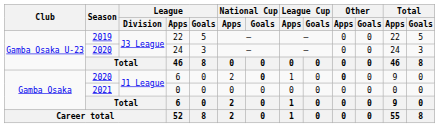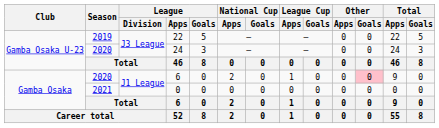2020 / 6 | National Cup / Goals: bold -> normal
2020 / 6 | Other / Apps: bold -> normal
2020 / 6 | Other / Goals: no background -> pink background
